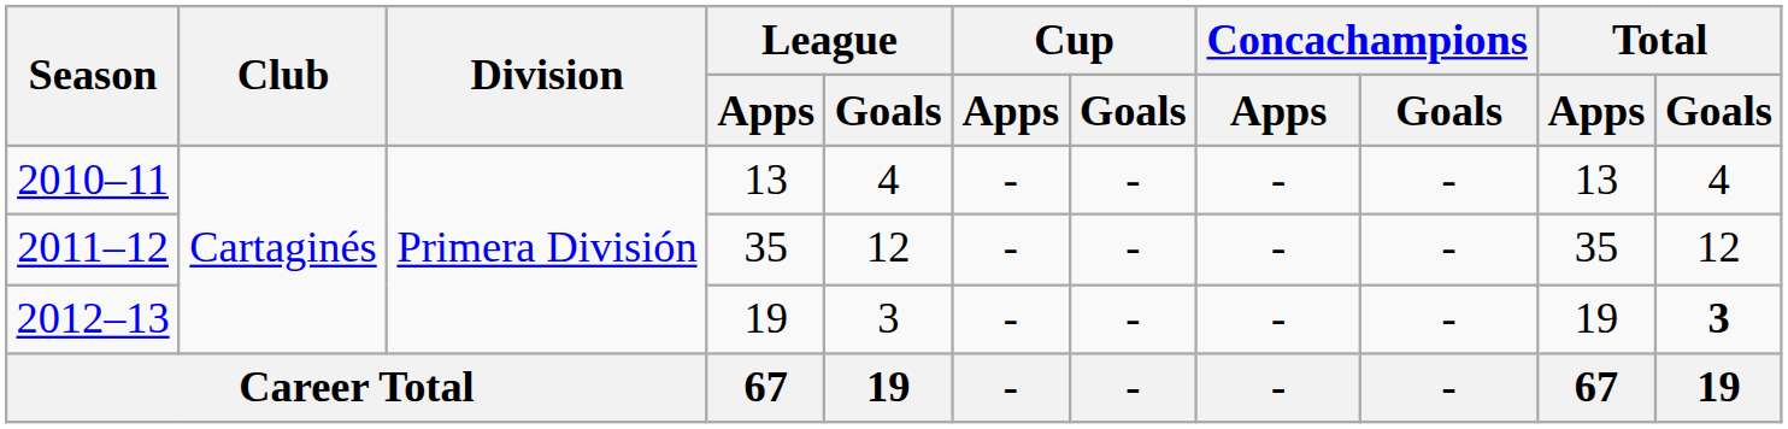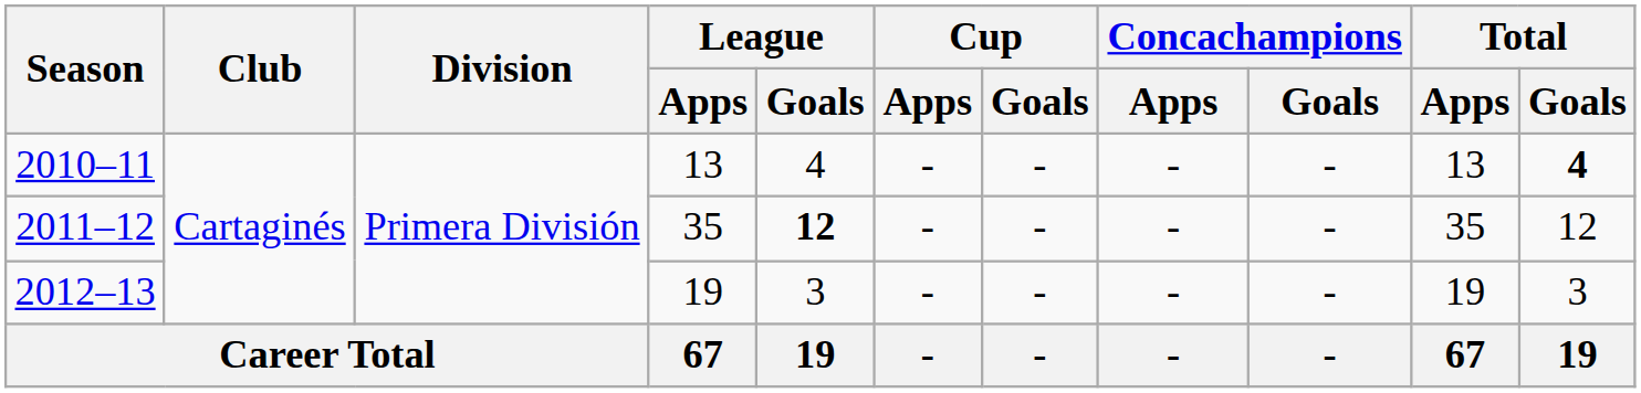2010–11 | Total / Goals: normal -> bold
2011–12 | League / Goals: normal -> bold
2012–13 | Total / Goals: bold -> normal
